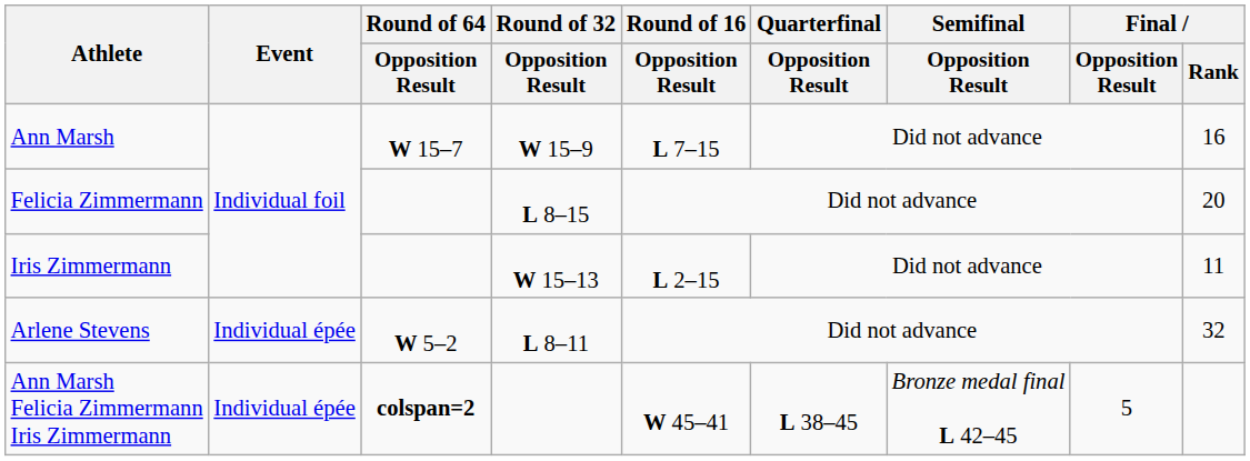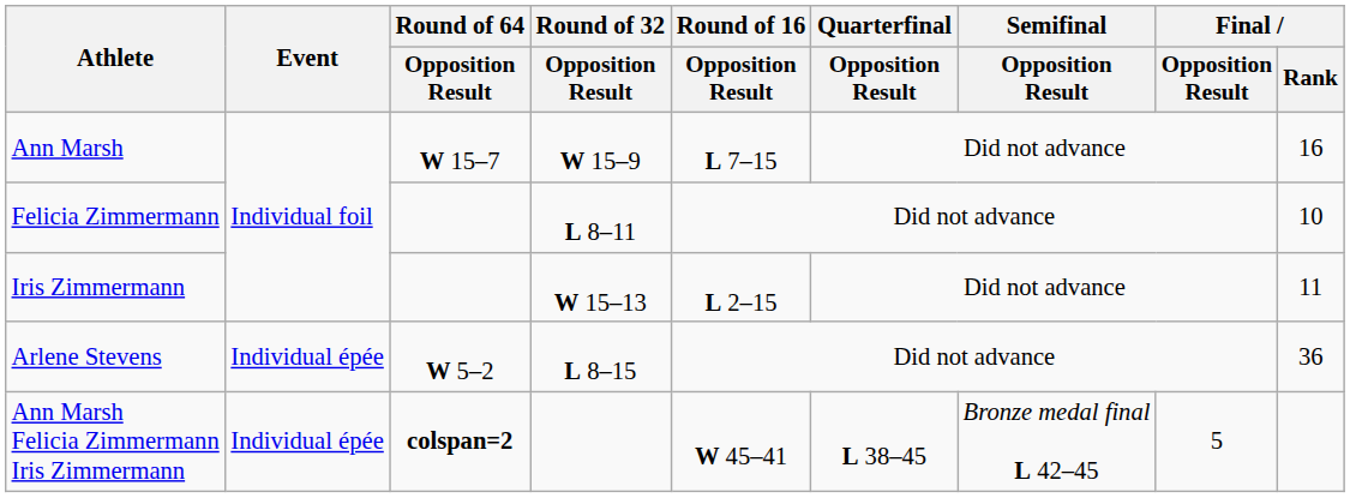Felicia Zimmermann | Round of 32 / Opposition Result: L 8–15 -> L 8–11
Felicia Zimmermann | Final / Rank: 20 -> 10
Arlene Stevens | Round of 32 / Opposition Result: L 8–11 -> L 8–15
Arlene Stevens | Final / Rank: 32 -> 36
